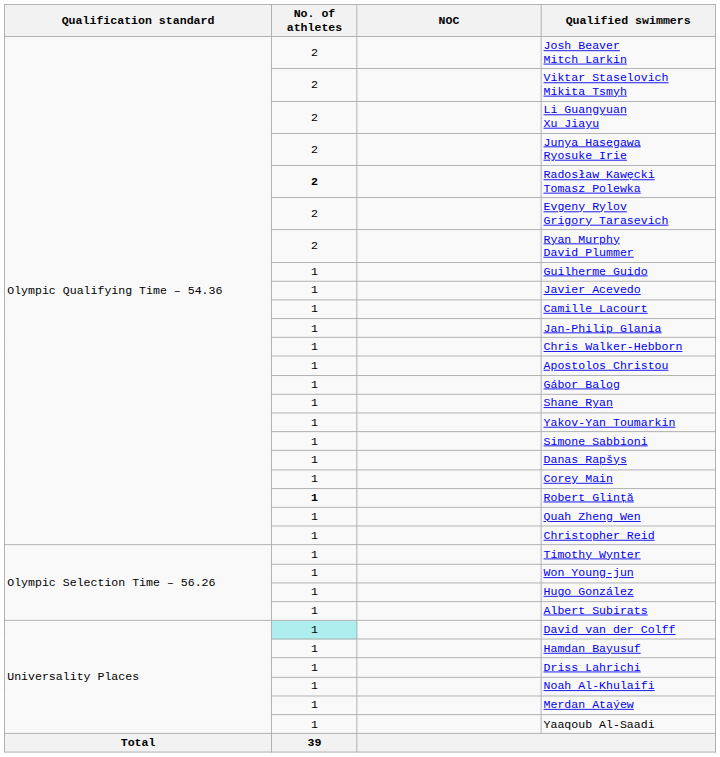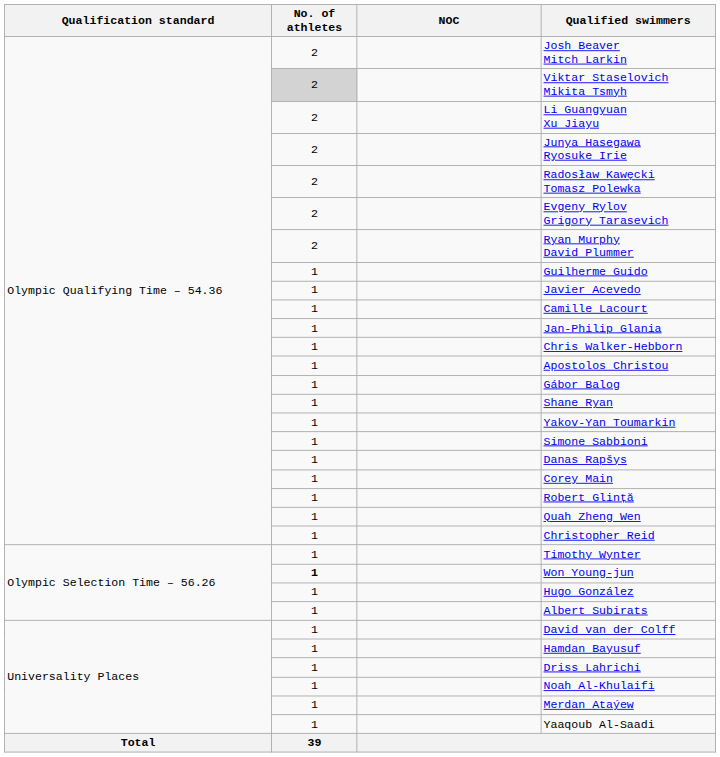Viktar Staselovich Mikita Tsmyh | No. of athletes: no background -> lightgrey background
Radosław Kawęcki Tomasz Polewka | No. of athletes: bold -> normal
Robert Glință | No. of athletes: bold -> normal
Won Young-jun | No. of athletes: normal -> bold
David van der Colff | No. of athletes: paleturquoise background -> no background
